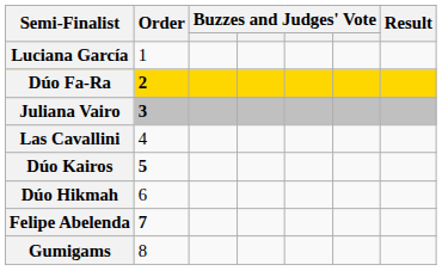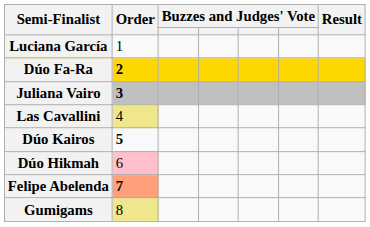Las Cavallini | Order: no background -> khaki background
Dúo Hikmah | Order: no background -> pink background
Felipe Abelenda | Order: no background -> lightsalmon background
Gumigams | Order: no background -> khaki background
